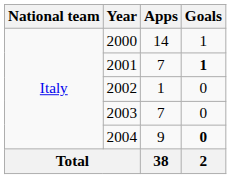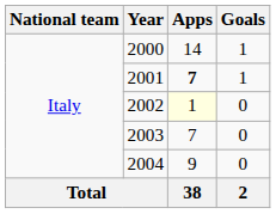2001 | Apps: normal -> bold
2001 | Goals: bold -> normal
2002 | Apps: no background -> lightyellow background
2004 | Goals: bold -> normal
